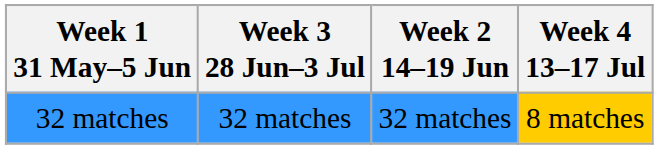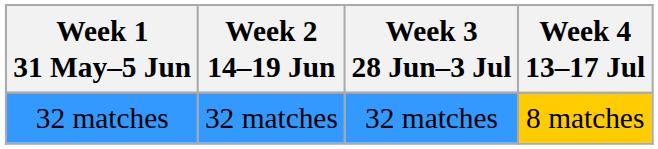columns swapped: Week 2 14–19 Jun <-> Week 3 28 Jun–3 Jul
